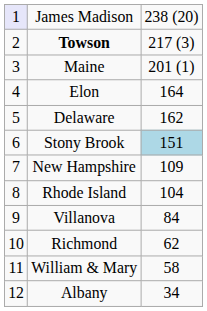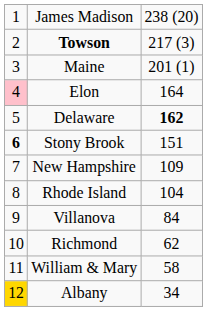James Madison | column 1: lavender background -> no background
Elon | column 1: no background -> pink background
Delaware | column 3: normal -> bold
Stony Brook | column 1: normal -> bold
Stony Brook | column 3: lightblue background -> no background
Albany | column 1: no background -> gold background
